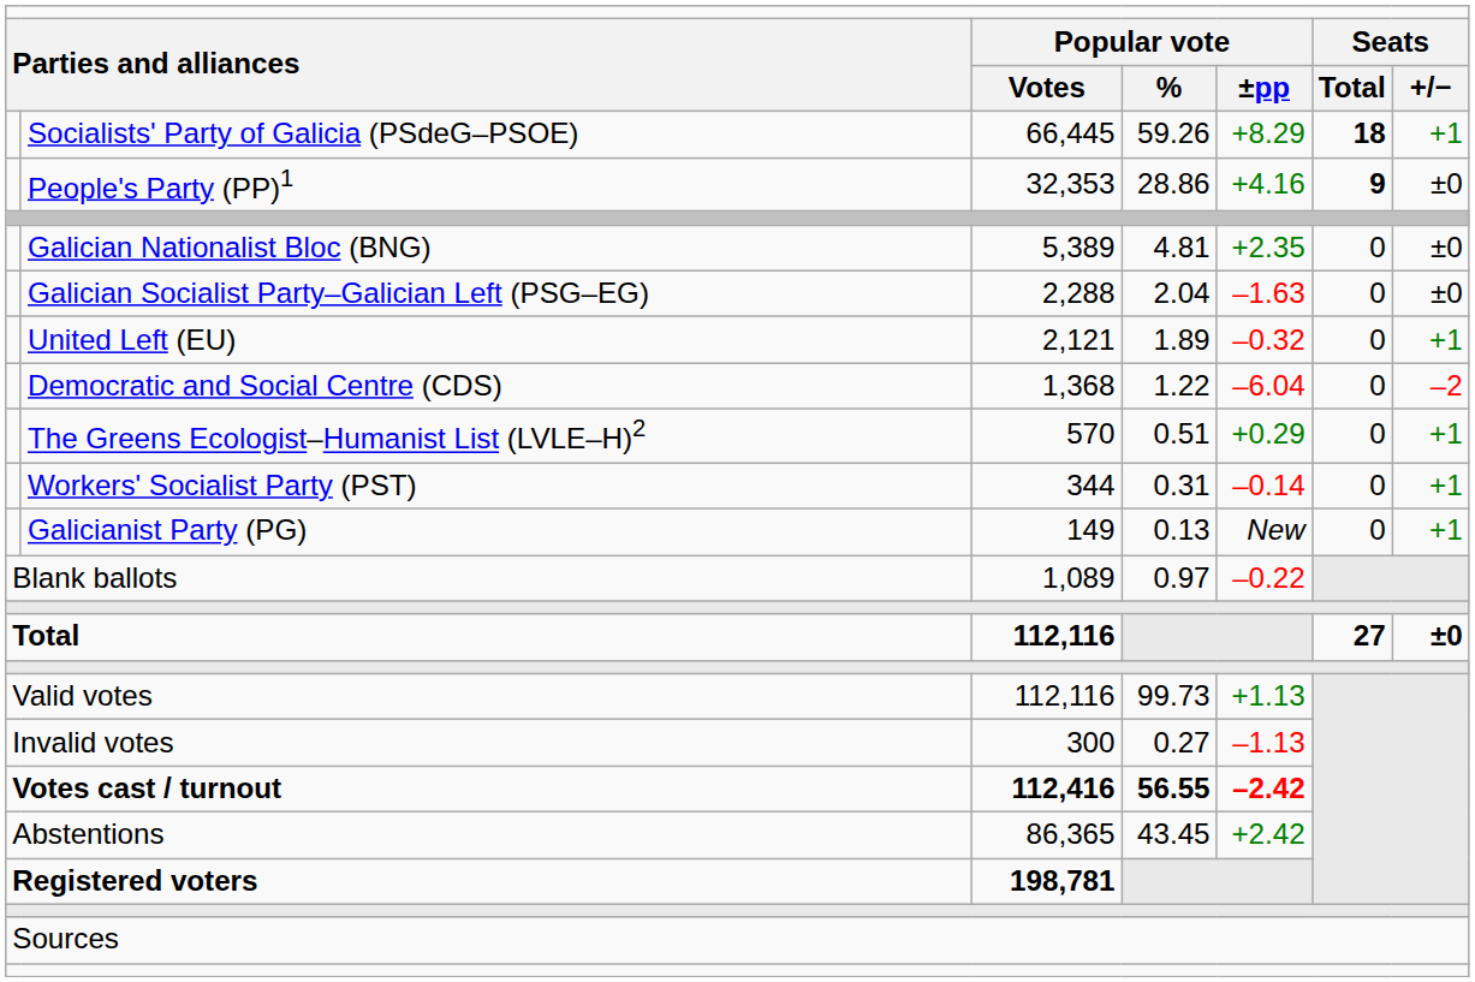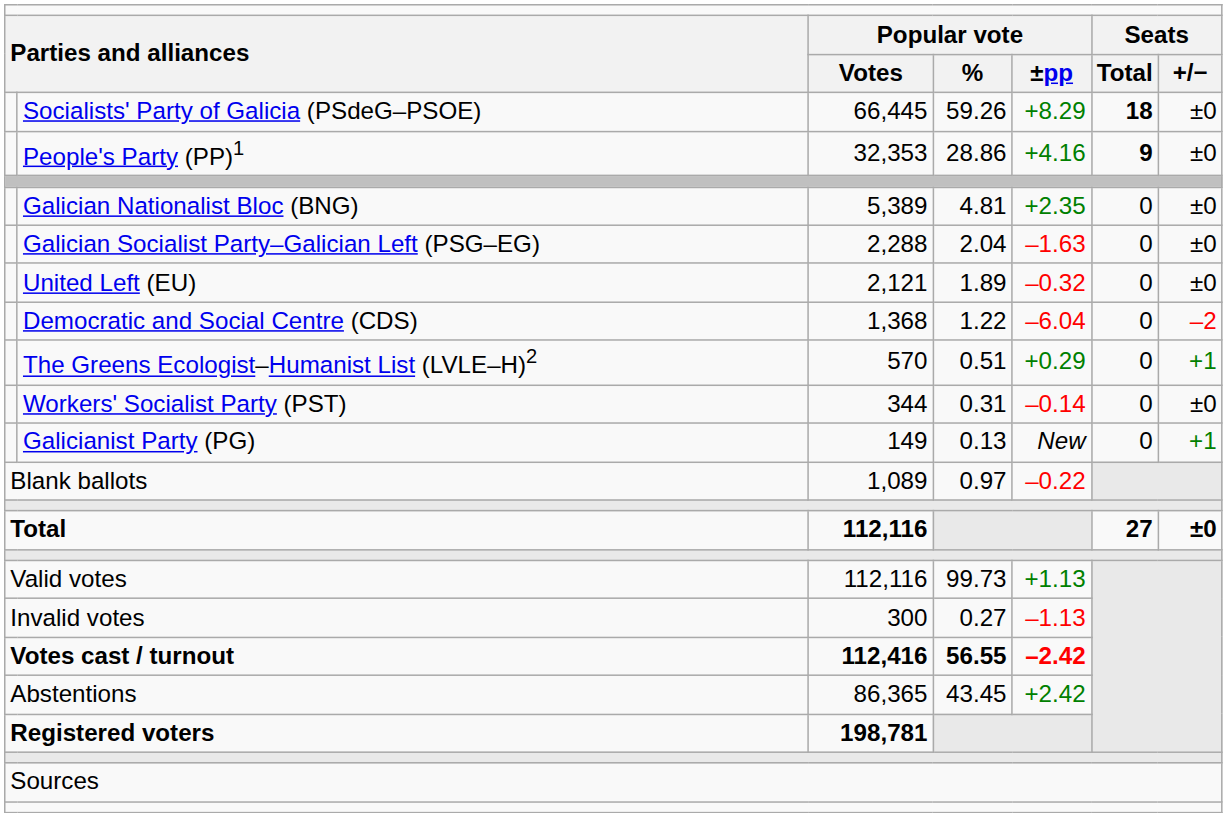Socialists' Party of Galicia (PSdeG–PSOE) | column 7: +1 -> ±0
United Left (EU) | column 7: +1 -> ±0
Workers' Socialist Party (PST) | column 7: +1 -> ±0
